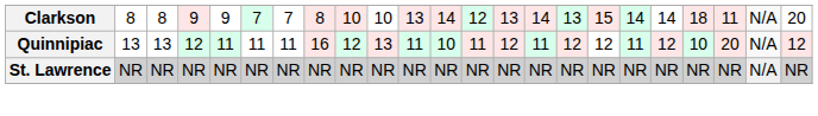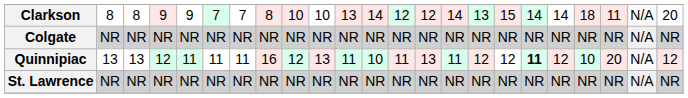Clarkson | column 14: 13 -> 12
+ row: Colgate | NR | NR | NR | NR | NR | NR | NR | NR | NR | NR | NR | NR | NR | NR | NR | NR | NR | NR | NR | NR | N/A | NR
Quinnipiac | column 14: 12 -> 13
Quinnipiac | column 18: normal -> bold
